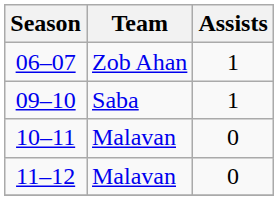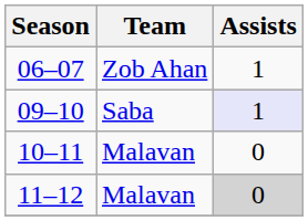09–10 | Assists: no background -> lavender background
11–12 | Assists: no background -> lightgrey background
